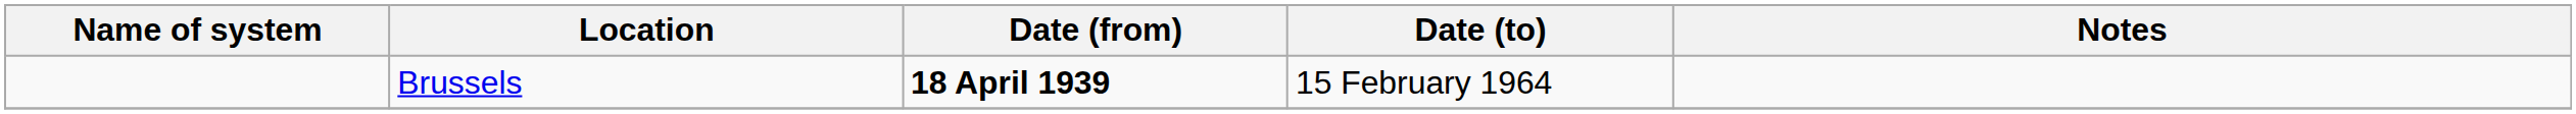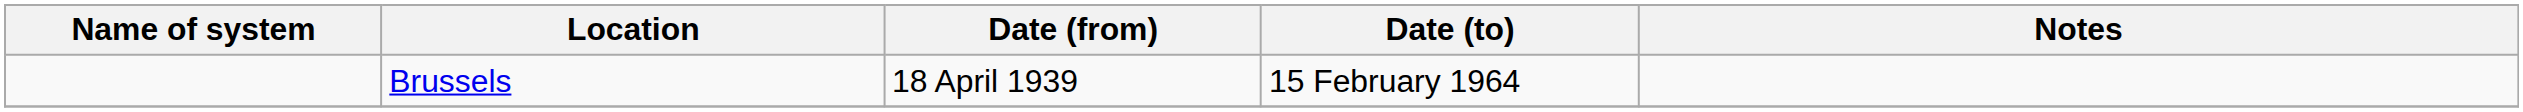Brussels | Date (from): bold -> normal
